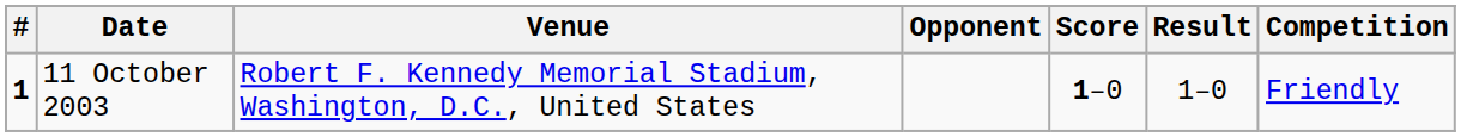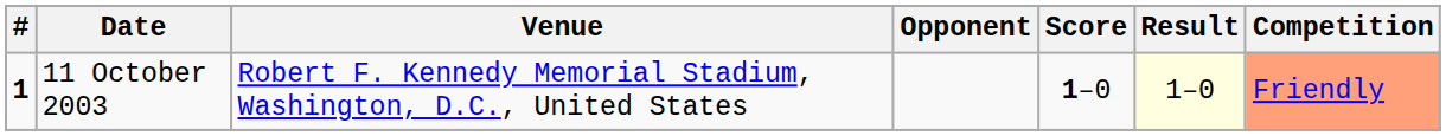11 October 2003 | Result: no background -> lightyellow background
11 October 2003 | Competition: no background -> lightsalmon background
